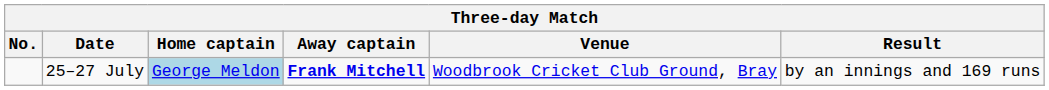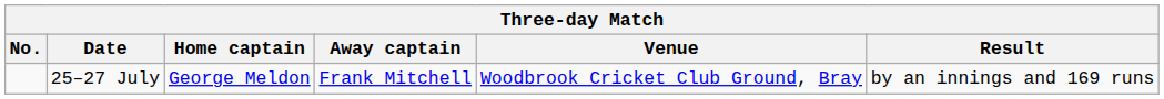25–27 July | Home captain: lightblue background -> no background
25–27 July | Away captain: bold -> normal
